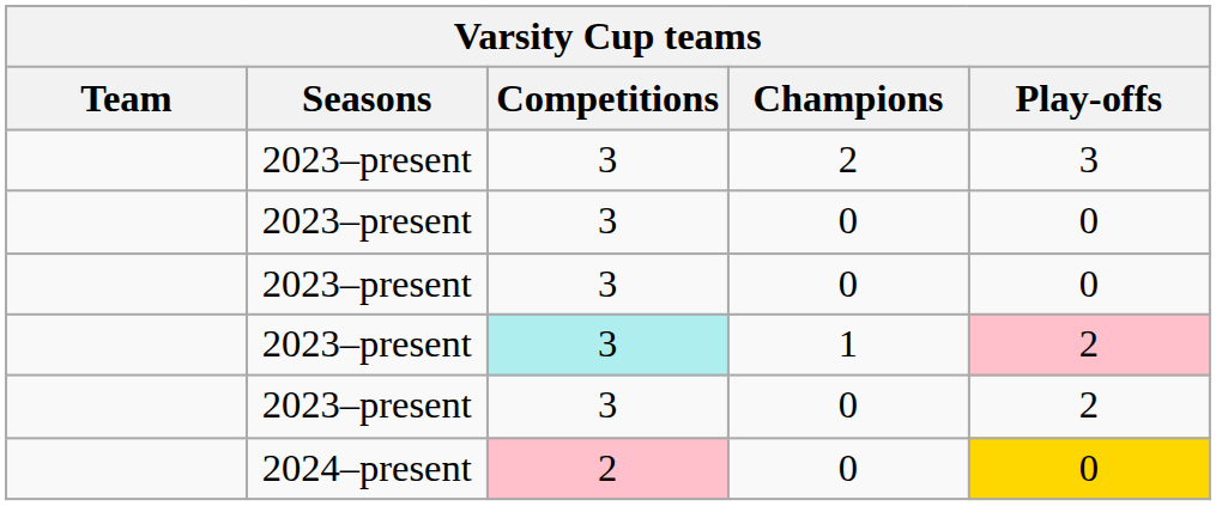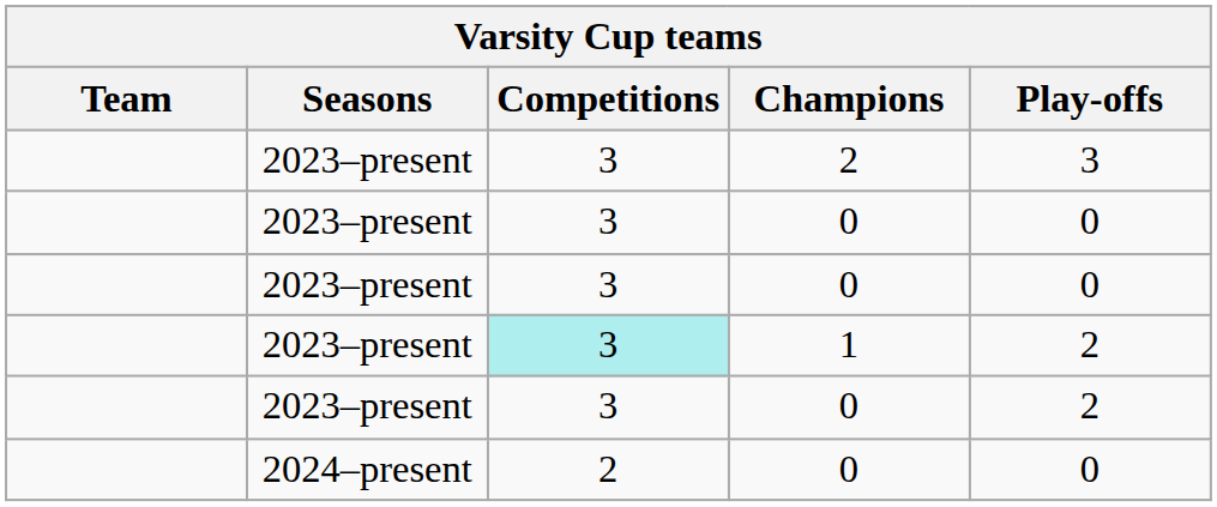1 | Play-offs: pink background -> no background
2024–present / 0 | Competitions: pink background -> no background
2024–present / 0 | Play-offs: gold background -> no background
